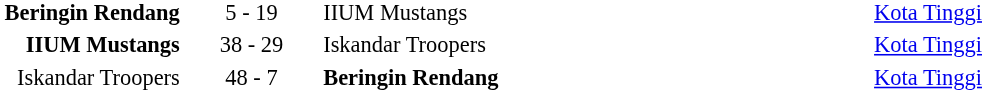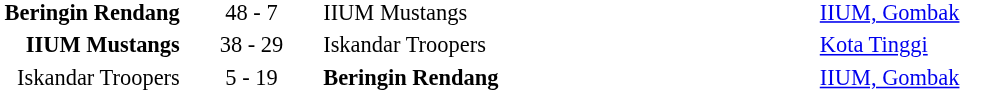row 1 | column 2: 5 - 19 -> 48 - 7
row 1 | column 4: Kota Tinggi -> IIUM, Gombak
row 3 | column 2: 48 - 7 -> 5 - 19
row 3 | column 4: Kota Tinggi -> IIUM, Gombak
